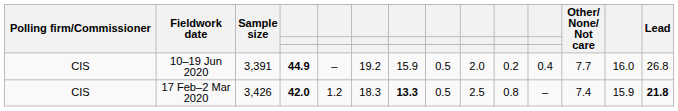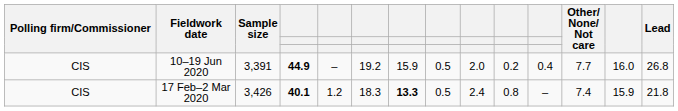17 Feb–2 Mar 2020 | column 4: 42.0 -> 40.1
17 Feb–2 Mar 2020 | column 9: 2.5 -> 2.4
17 Feb–2 Mar 2020 | Lead: bold -> normal
